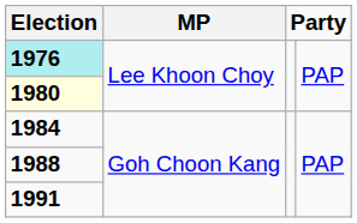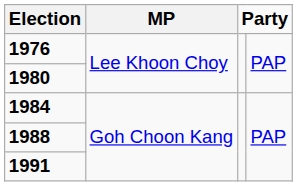1976 | Election: paleturquoise background -> no background
1980 | Election: lightyellow background -> no background
